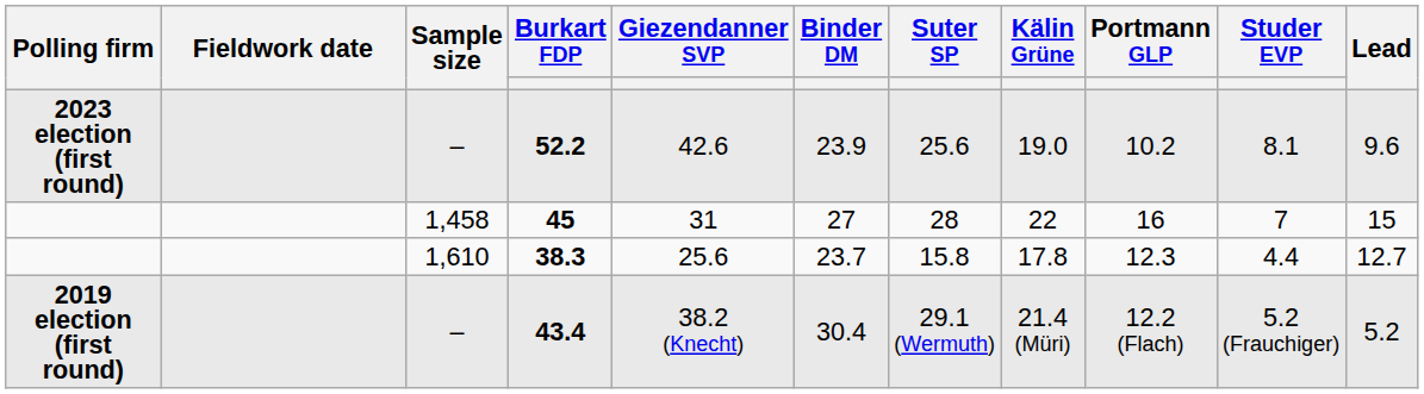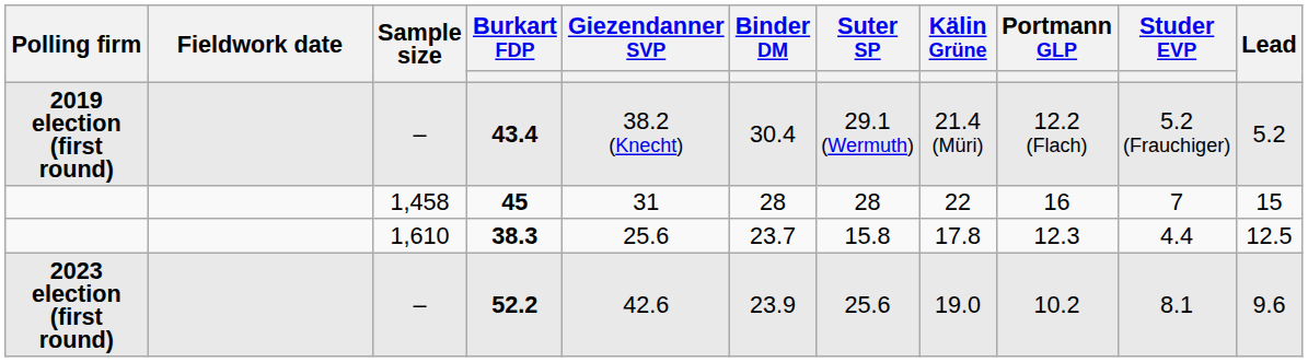rows swapped: 52.2 <-> 43.4
45 | Binder DM: 27 -> 28
38.3 | Lead: 12.7 -> 12.5
